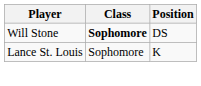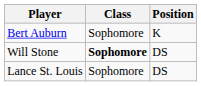+ row: Bert Auburn | Sophomore | K
Lance St. Louis | Position: K -> DS
